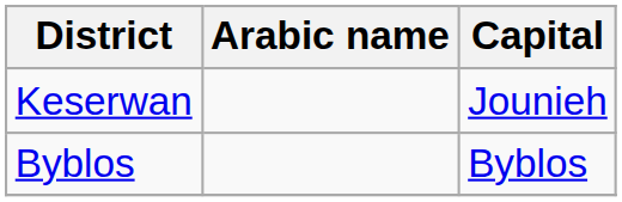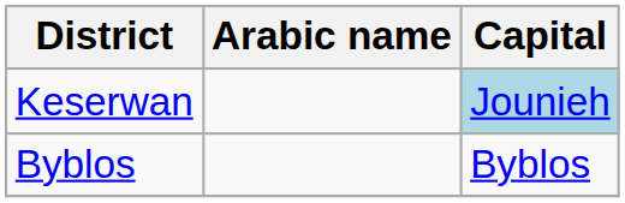Keserwan | Capital: no background -> lightblue background
